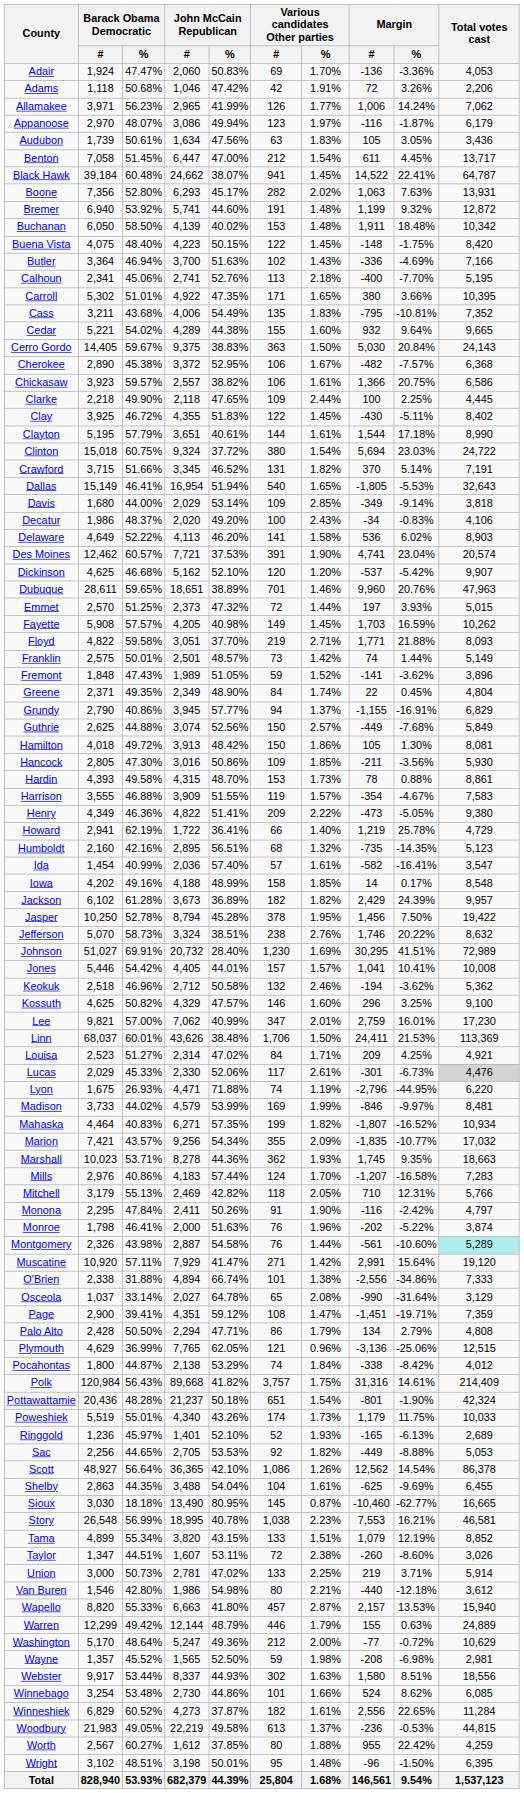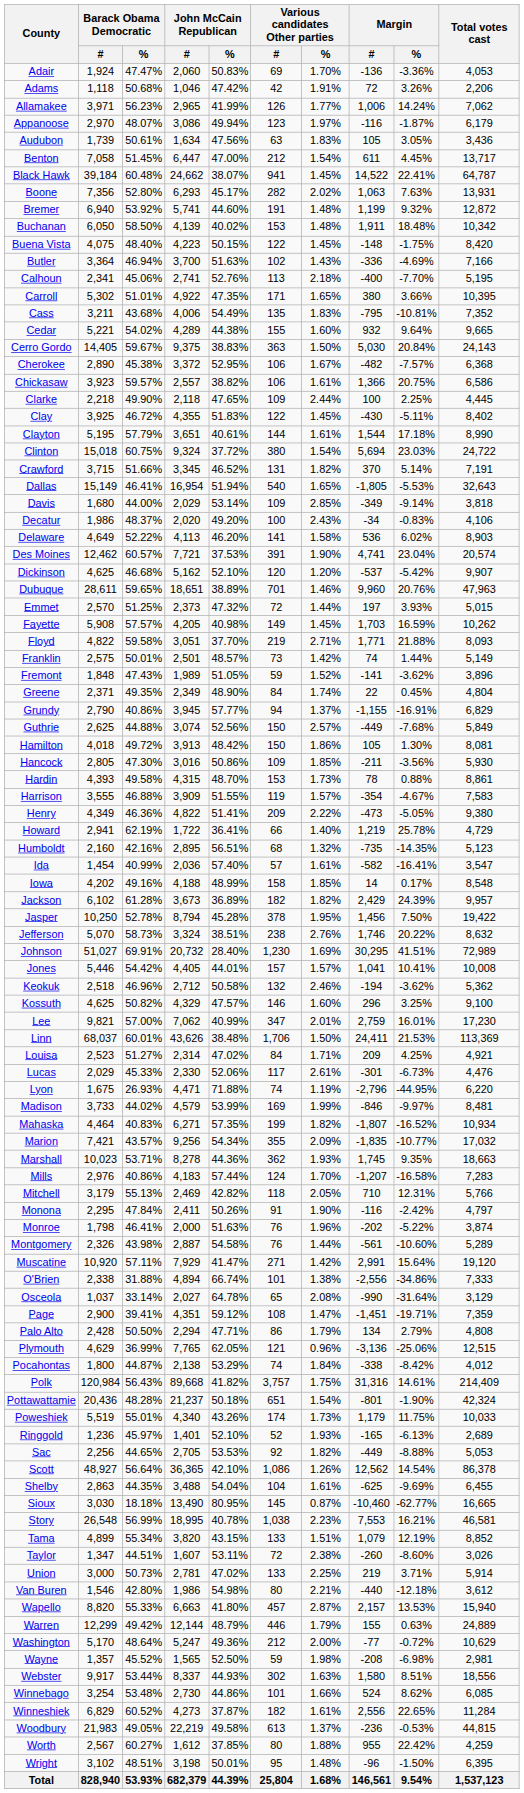Lucas | Total votes cast: lightgrey background -> no background
Montgomery | Total votes cast: paleturquoise background -> no background
